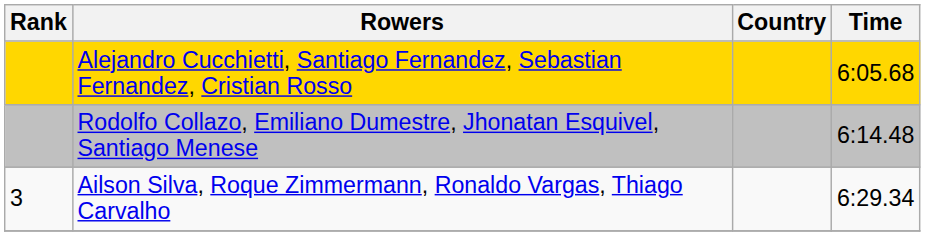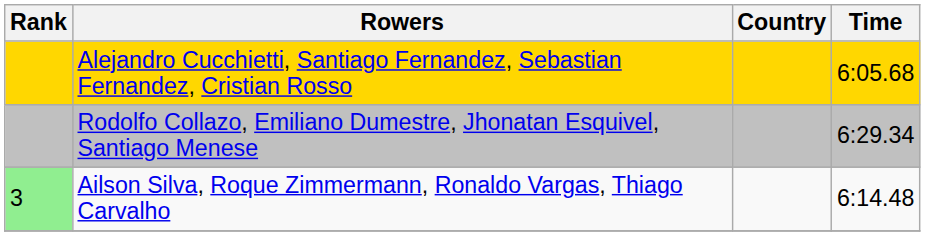row 3 | Time: 6:14.48 -> 6:29.34
row 4 | Rank: no background -> lightgreen background
row 4 | Time: 6:29.34 -> 6:14.48
